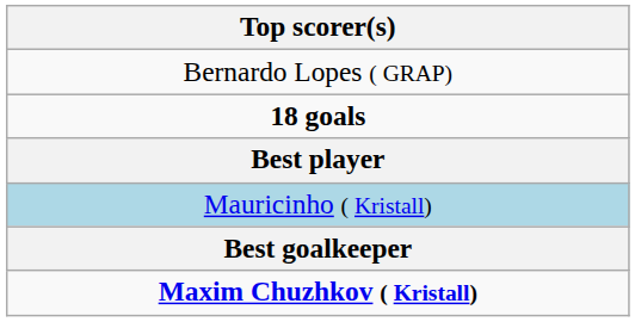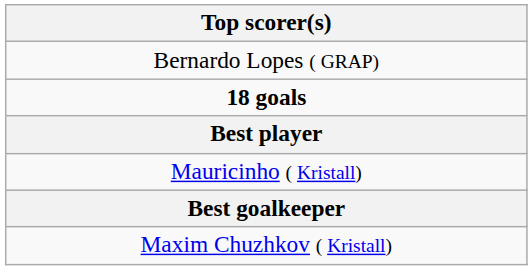Mauricinho ( Kristall) | column 1: lightblue background -> no background
Maxim Chuzhkov ( Kristall) | column 1: bold -> normal
